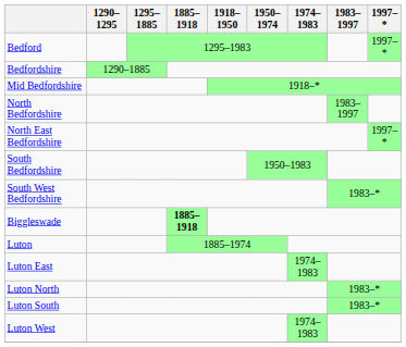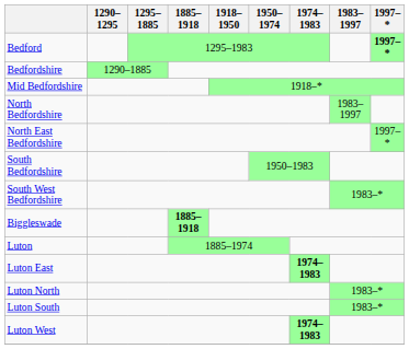Bedford | 1997–*: normal -> bold
Luton East | 1974–1983: normal -> bold
Luton West | 1974–1983: normal -> bold
